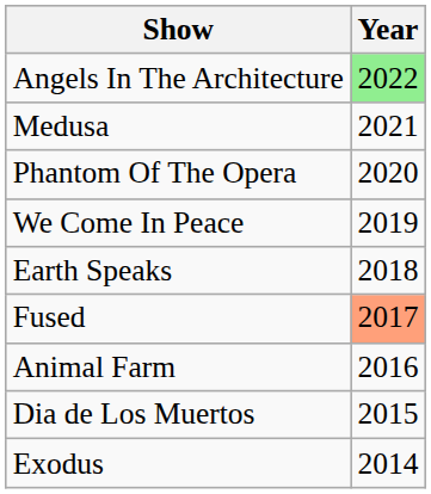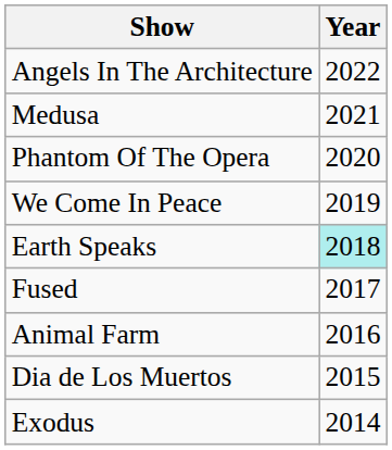Angels In The Architecture | Year: lightgreen background -> no background
Earth Speaks | Year: no background -> paleturquoise background
Fused | Year: lightsalmon background -> no background
